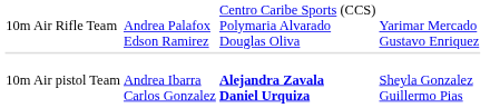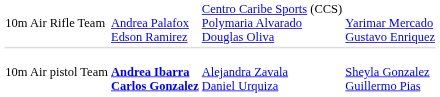10m Air pistol Team | column 2: normal -> bold
10m Air pistol Team | column 3: bold -> normal
